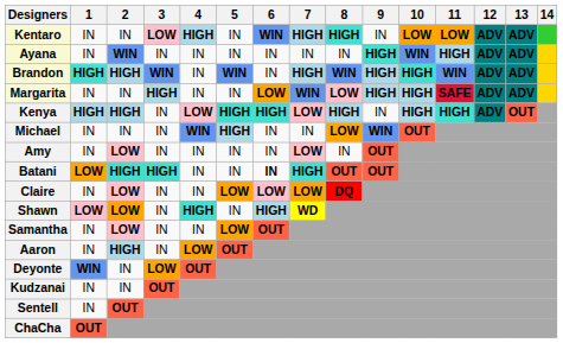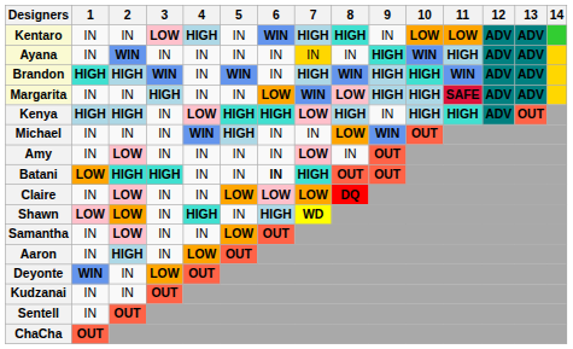Ayana | 7: no background -> gold background
